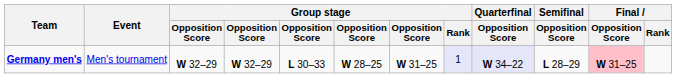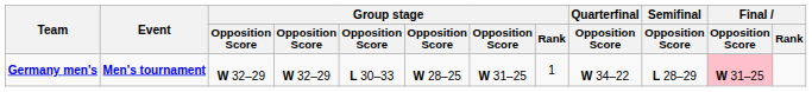Germany men's | Event: normal -> bold
Germany men's | Group stage / Rank: lavender background -> no background
Germany men's | Quarterfinal / Opposition Score: lavender background -> no background
